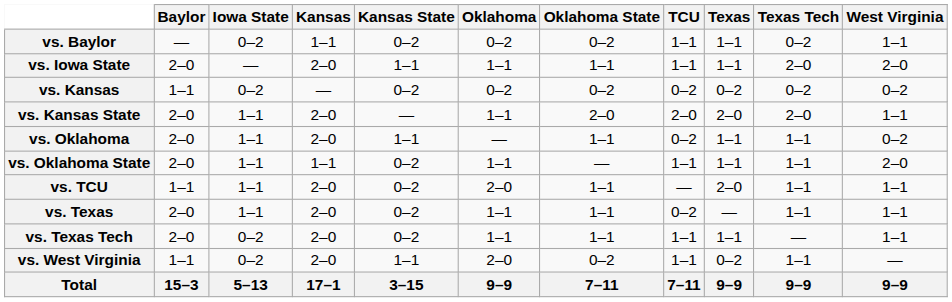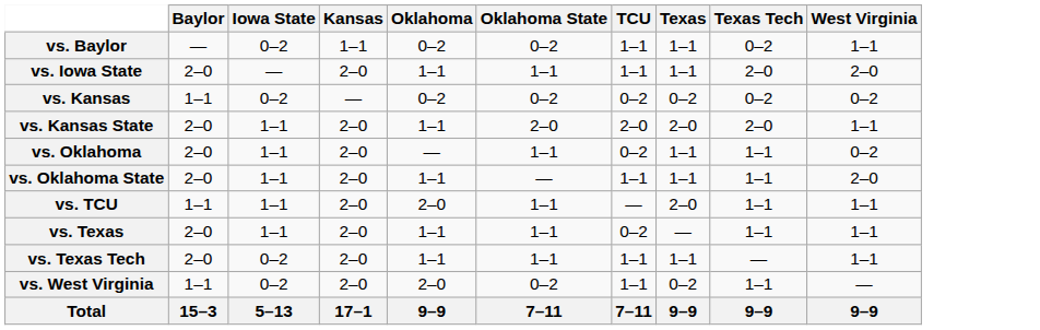- column: Kansas State | 0–2 | 1–1 | 0–2 | — | 1–1 | 0–2 | 0–2 | 0–2 | 0–2 | 1–1 | 3–15
vs. Oklahoma State | Kansas: 1–1 -> 2–0
